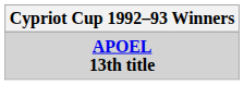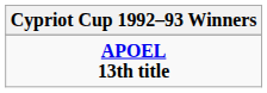row 2 | column 1: lightgrey background -> no background
